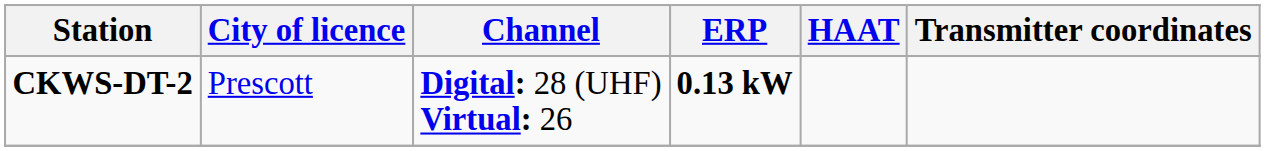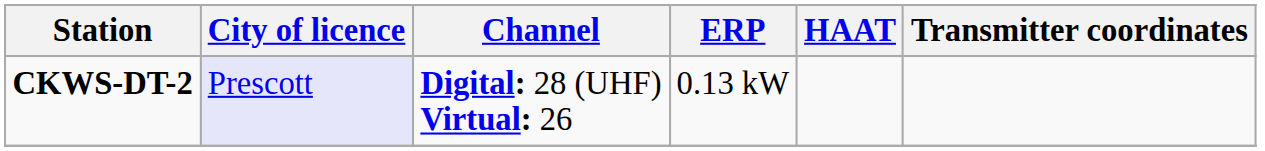CKWS-DT-2 | City of licence: no background -> lavender background
CKWS-DT-2 | ERP: bold -> normal
